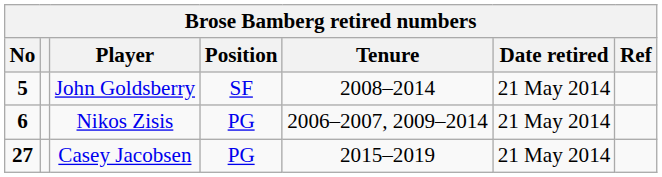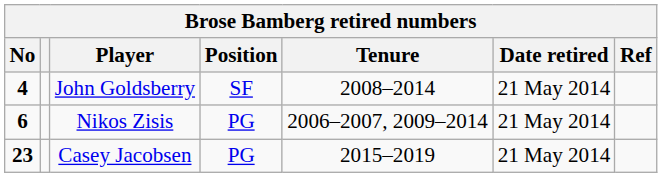John Goldsberry | No: 5 -> 4
Casey Jacobsen | No: 27 -> 23
